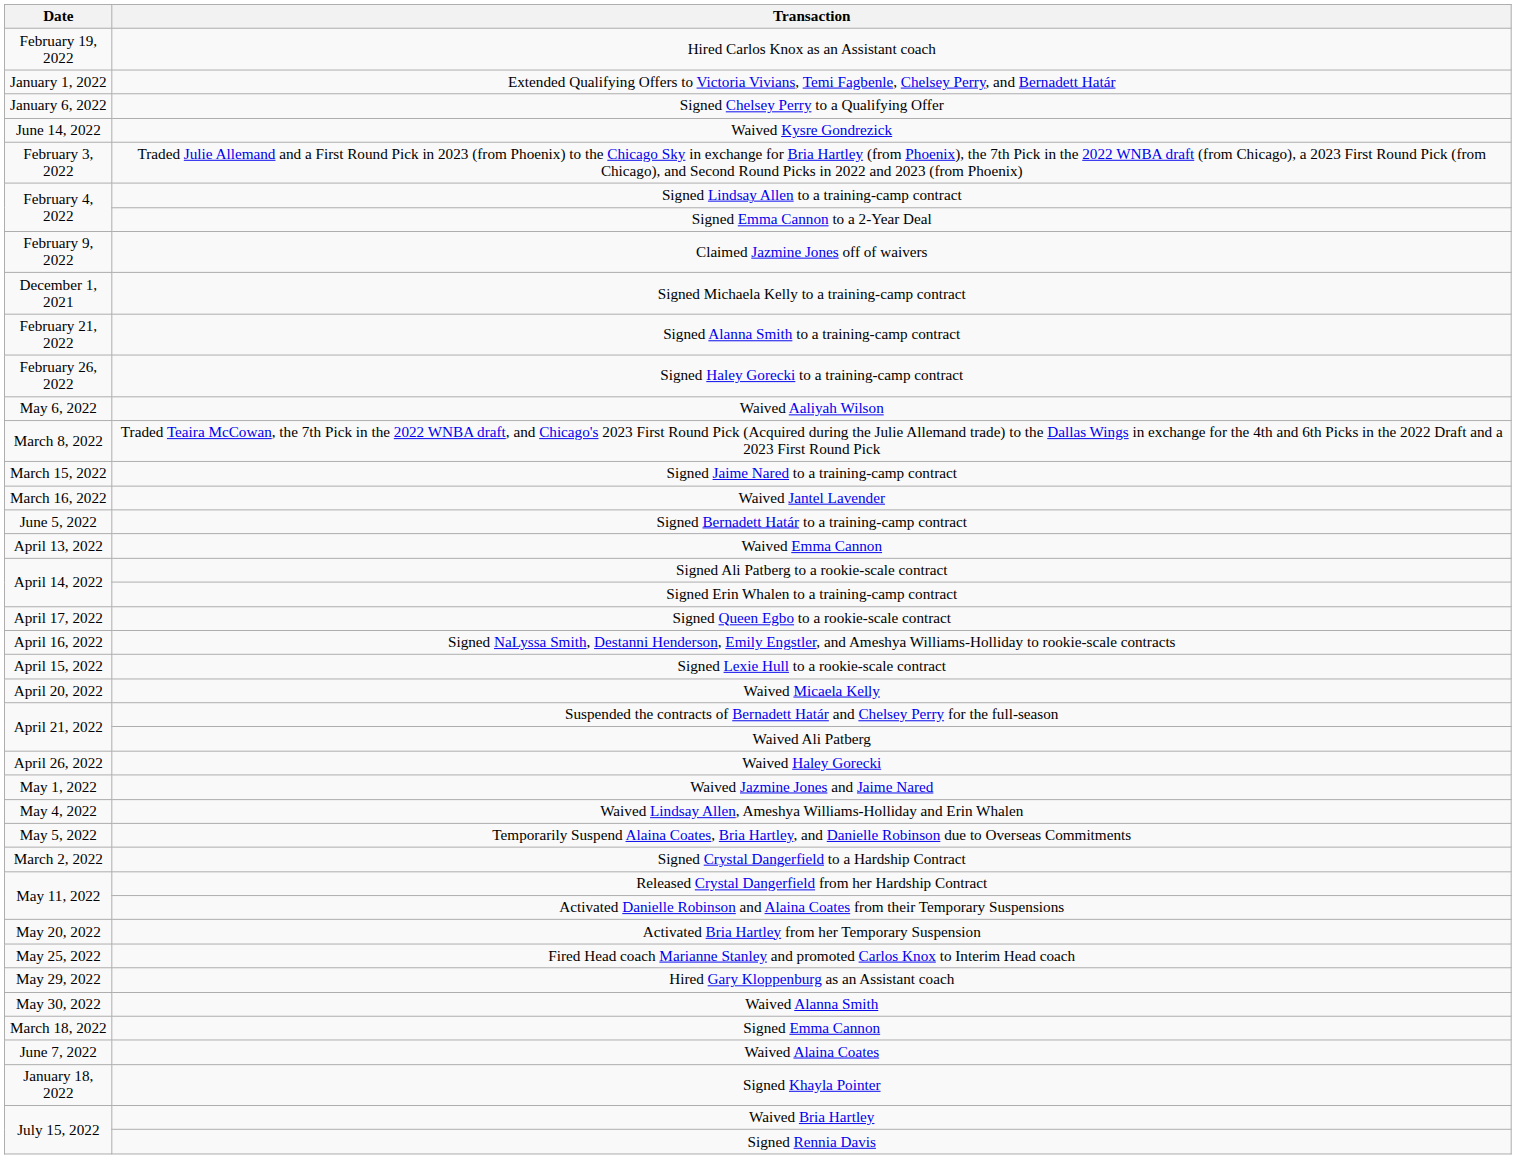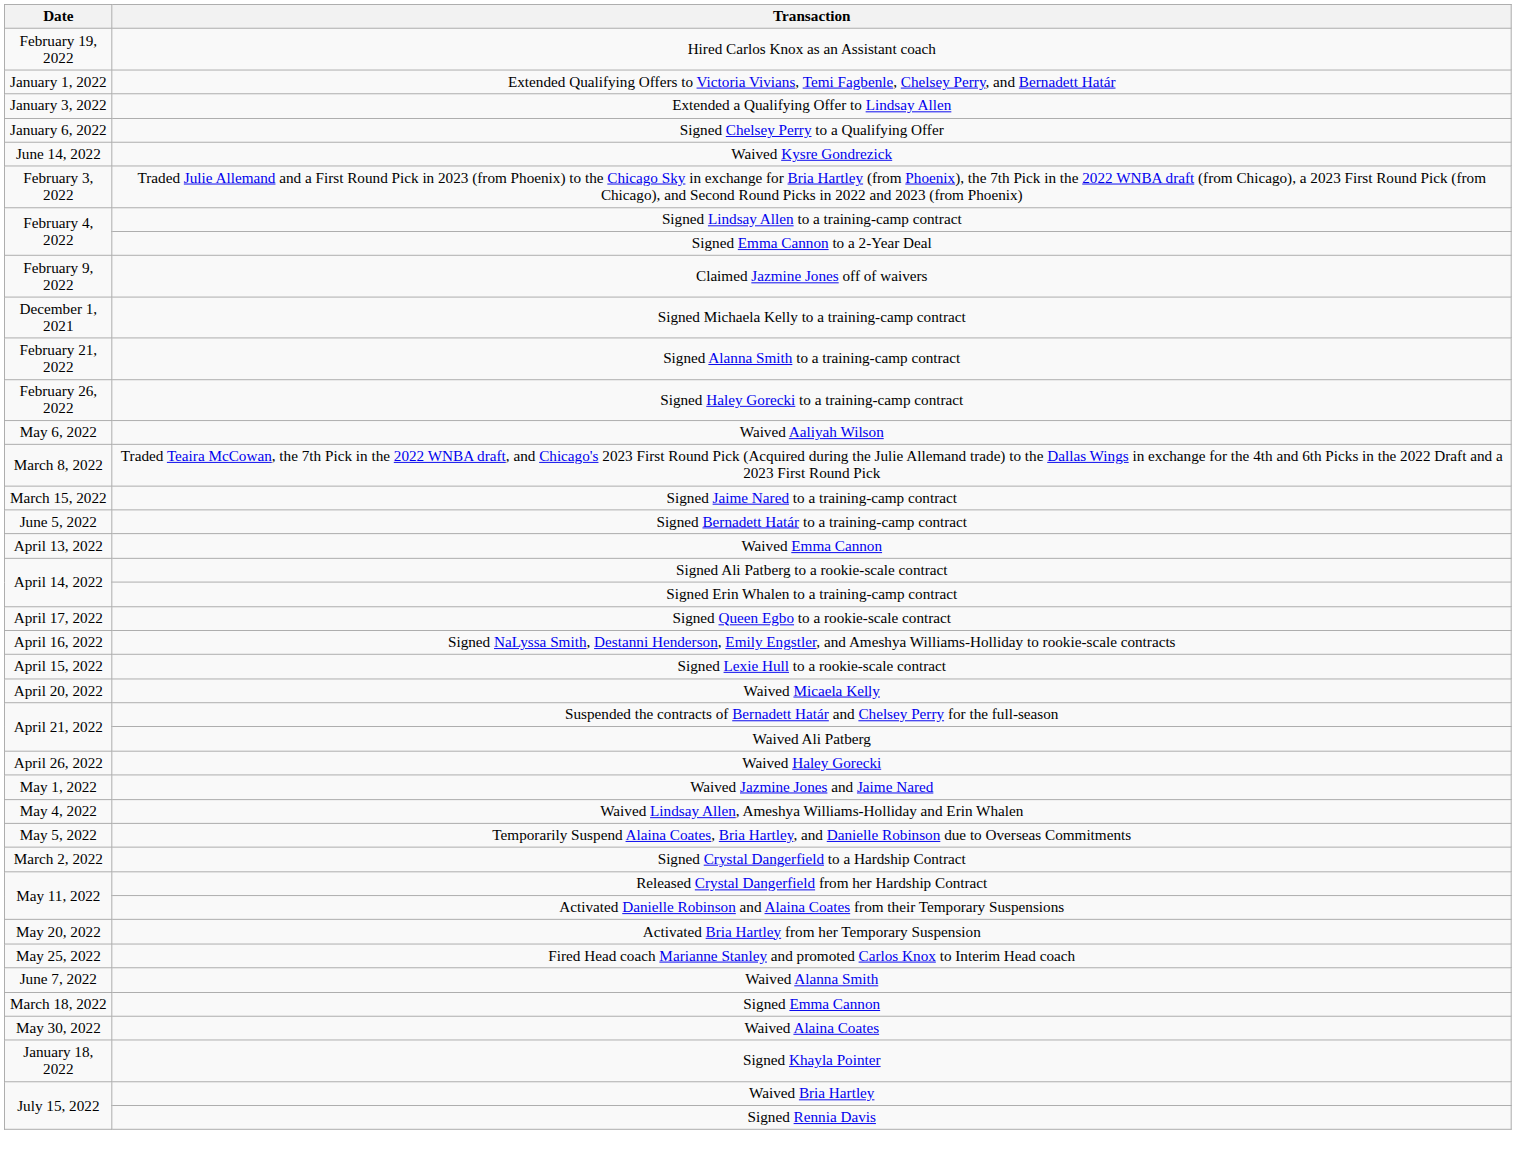+ row: January 3, 2022 | Extended a Qualifying Offer to Lindsay Allen
- row: March 16, 2022 | Waived Jantel Lavender
- row: May 29, 2022 | Hired Gary Kloppenburg as an Assistant coach
Waived Alanna Smith | Date: May 30, 2022 -> June 7, 2022
Waived Alaina Coates | Date: June 7, 2022 -> May 30, 2022
